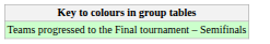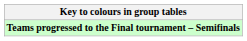row 2 | column 1: normal -> bold
